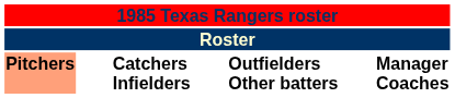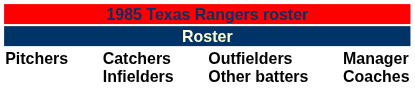Pitchers | column 1: lightsalmon background -> no background
